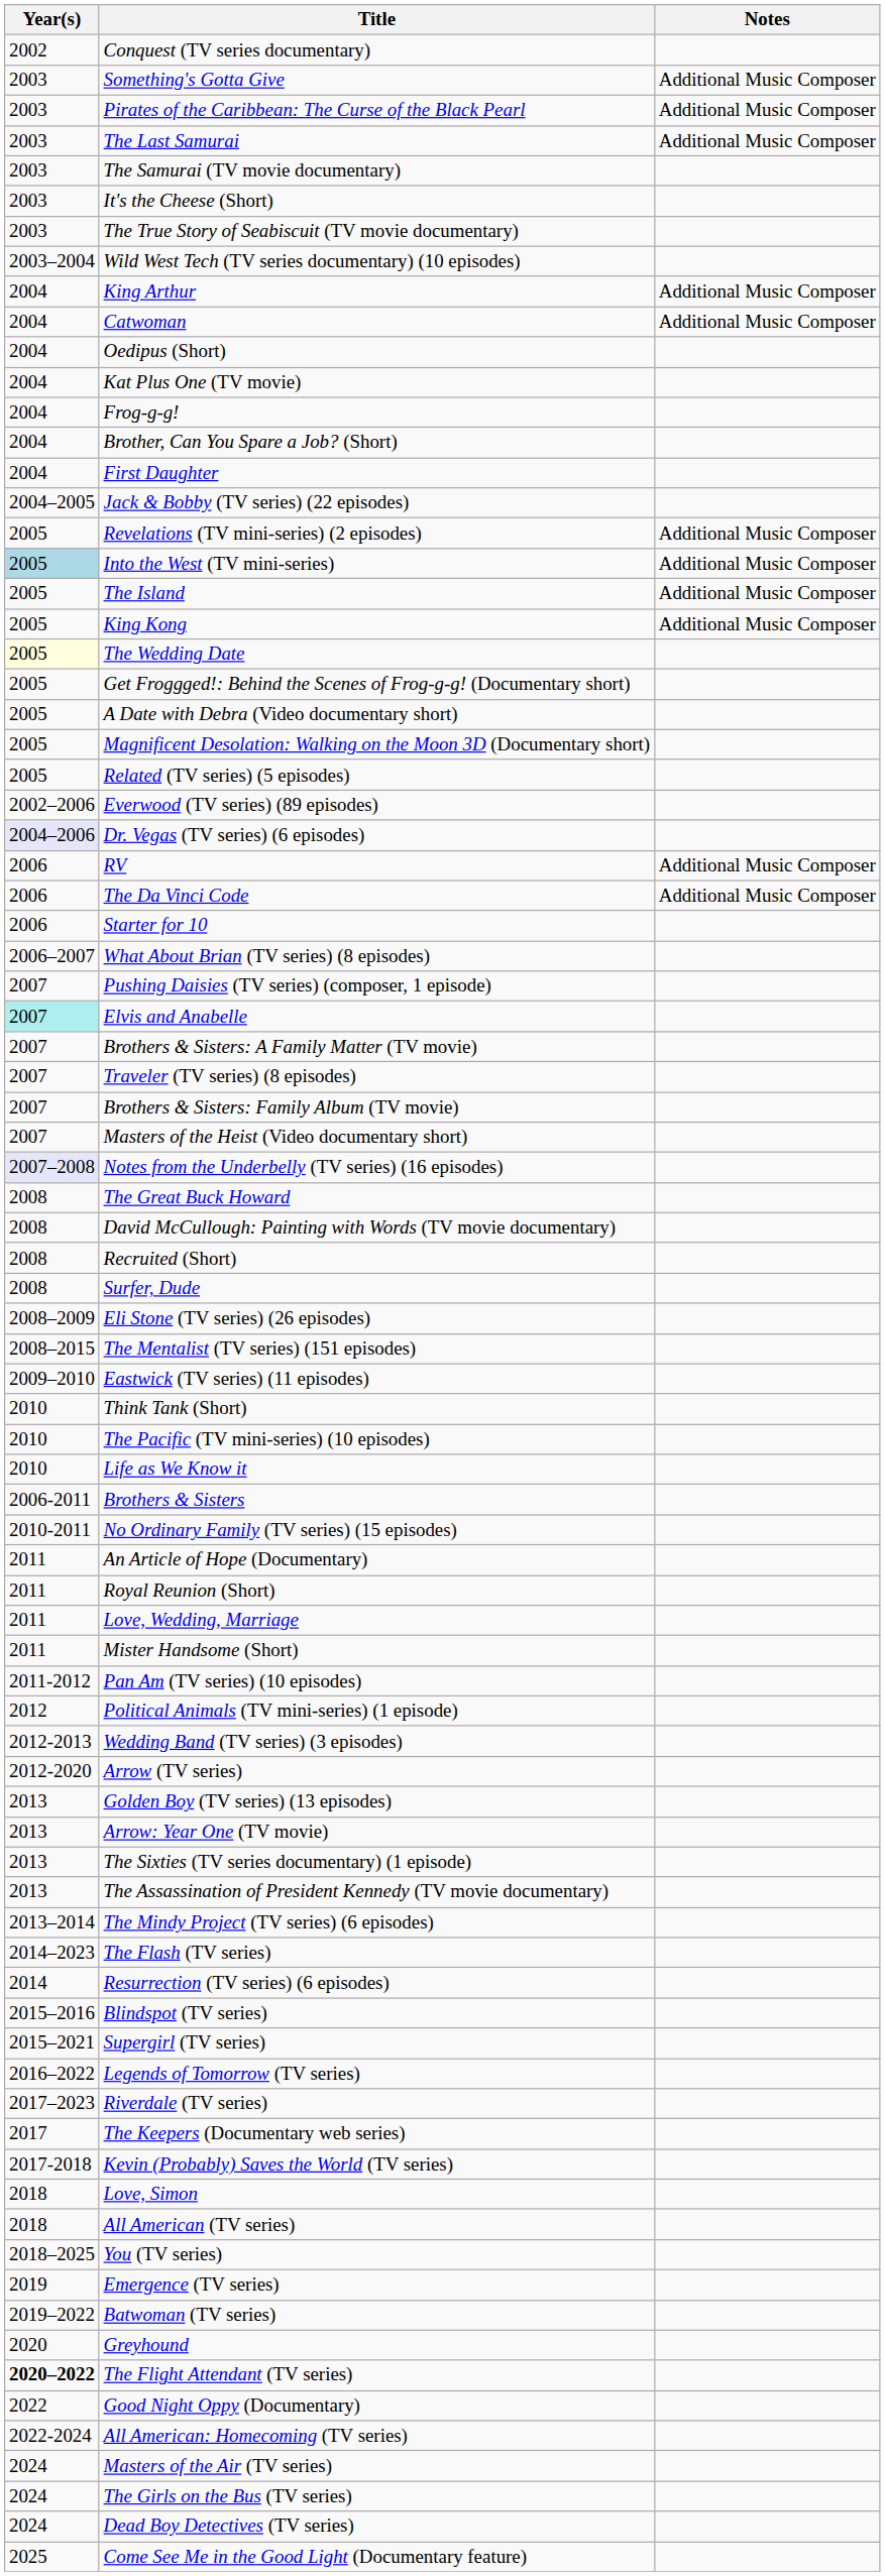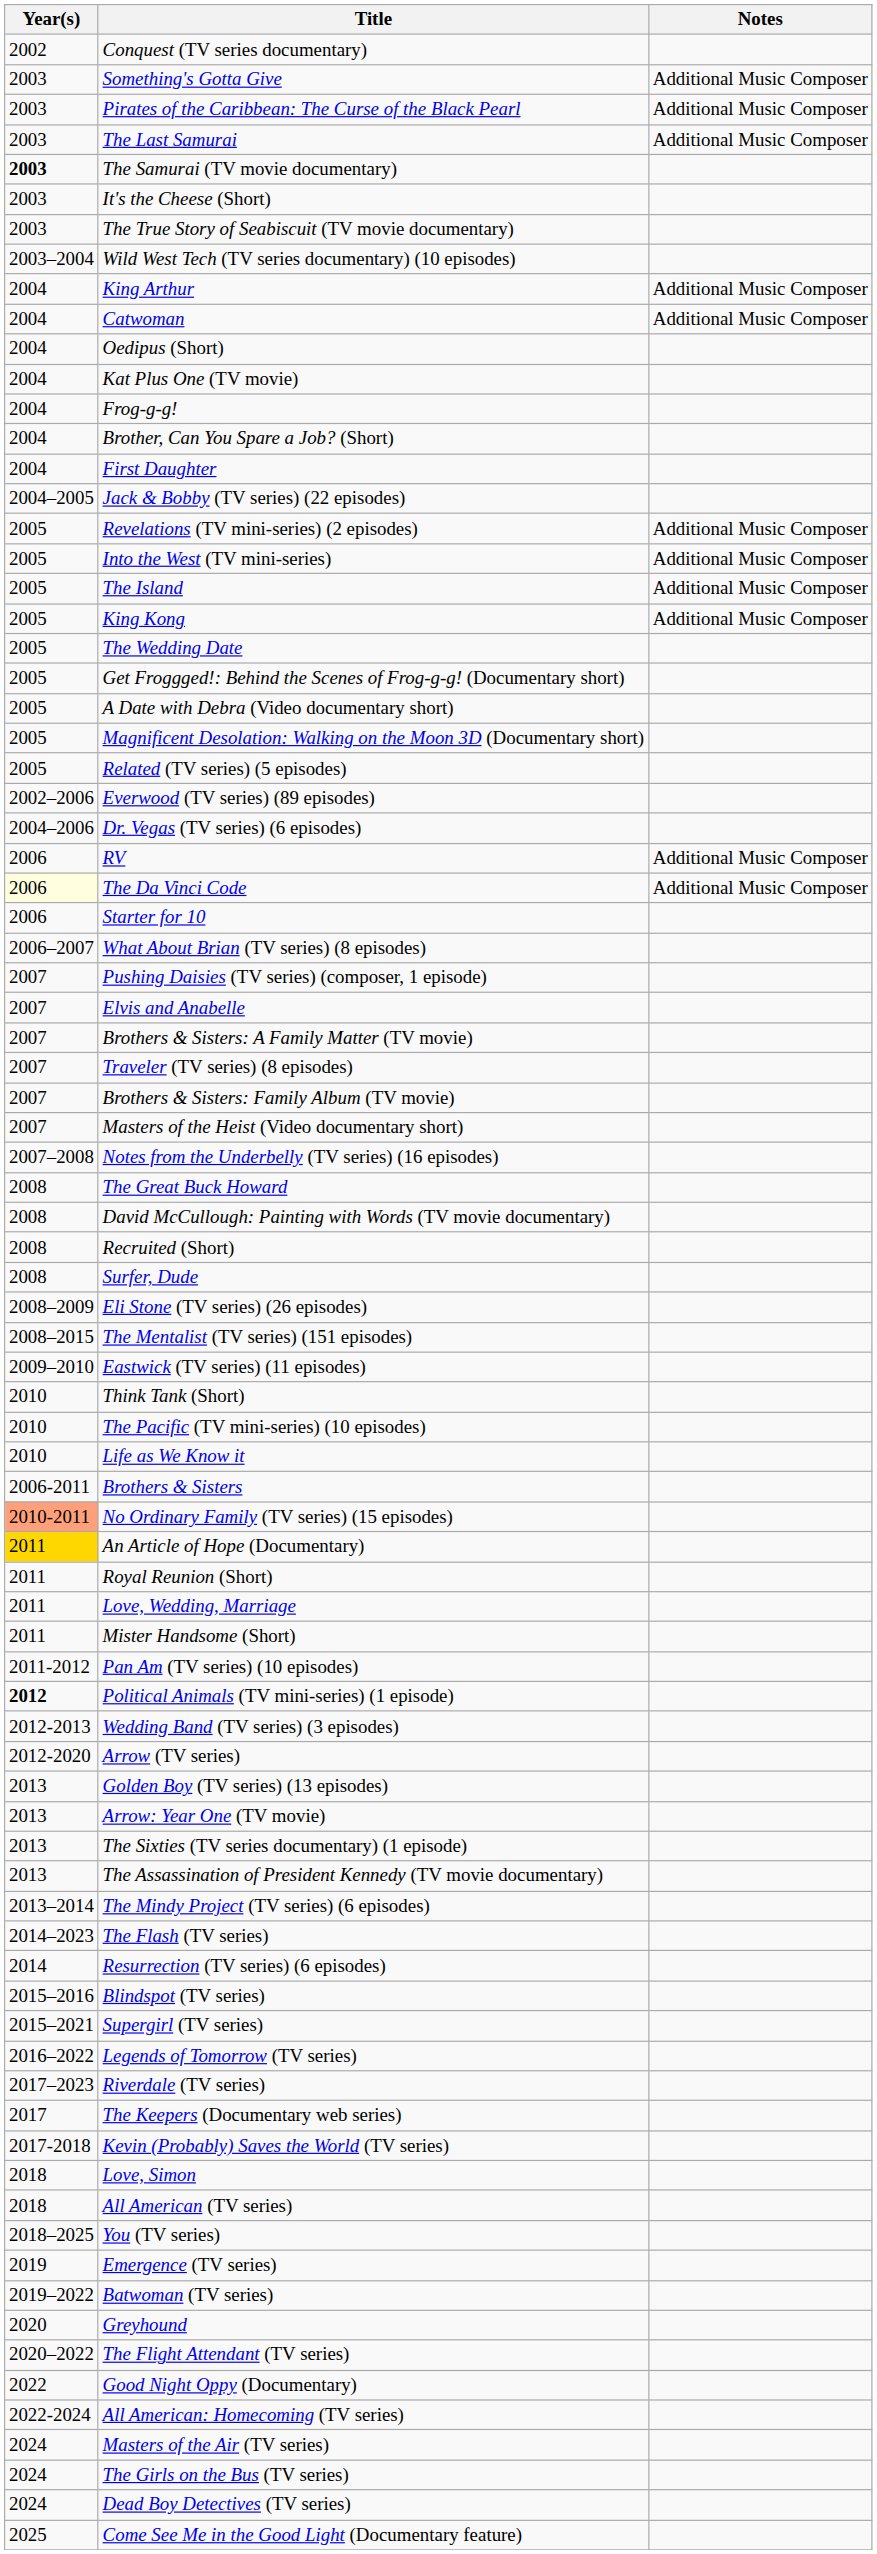The Samurai (TV movie documentary) | Year(s): normal -> bold
Into the West (TV mini-series) | Year(s): lightblue background -> no background
The Wedding Date | Year(s): lightyellow background -> no background
Dr. Vegas (TV series) (6 episodes) | Year(s): lavender background -> no background
The Da Vinci Code | Year(s): no background -> lightyellow background
Elvis and Anabelle | Year(s): paleturquoise background -> no background
Notes from the Underbelly (TV series) (16 episodes) | Year(s): lavender background -> no background
No Ordinary Family (TV series) (15 episodes) | Year(s): no background -> lightsalmon background
An Article of Hope (Documentary) | Year(s): no background -> gold background
Political Animals (TV mini-series) (1 episode) | Year(s): normal -> bold
The Flight Attendant (TV series) | Year(s): bold -> normal
